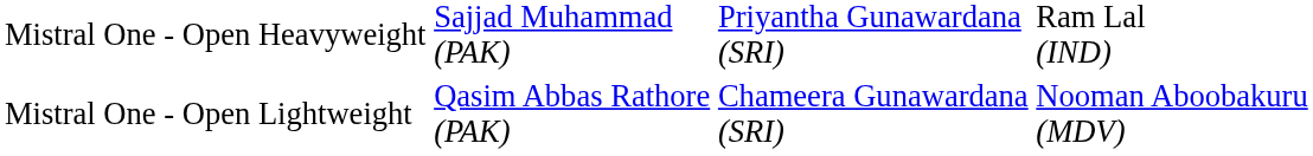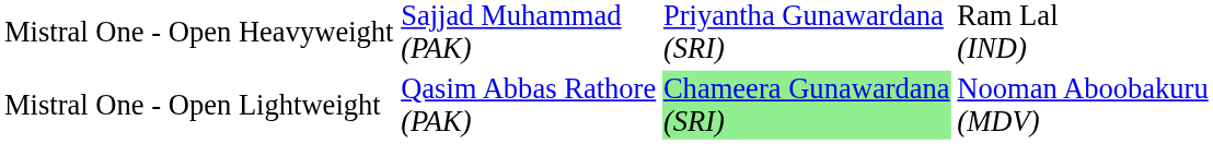Mistral One - Open Lightweight | column 3: no background -> lightgreen background
